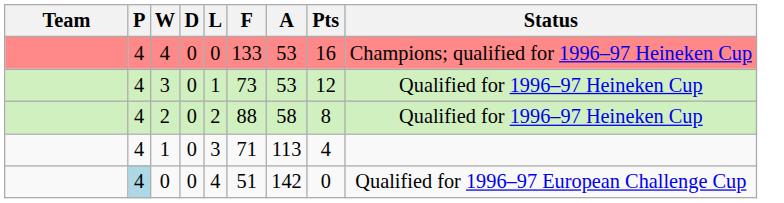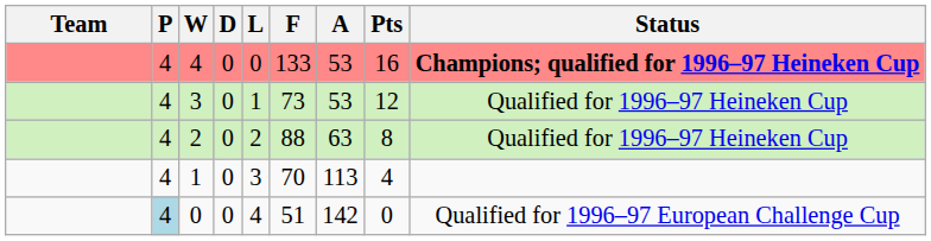row 2 | Status: normal -> bold
row 4 | A: 58 -> 63
row 5 | F: 71 -> 70
